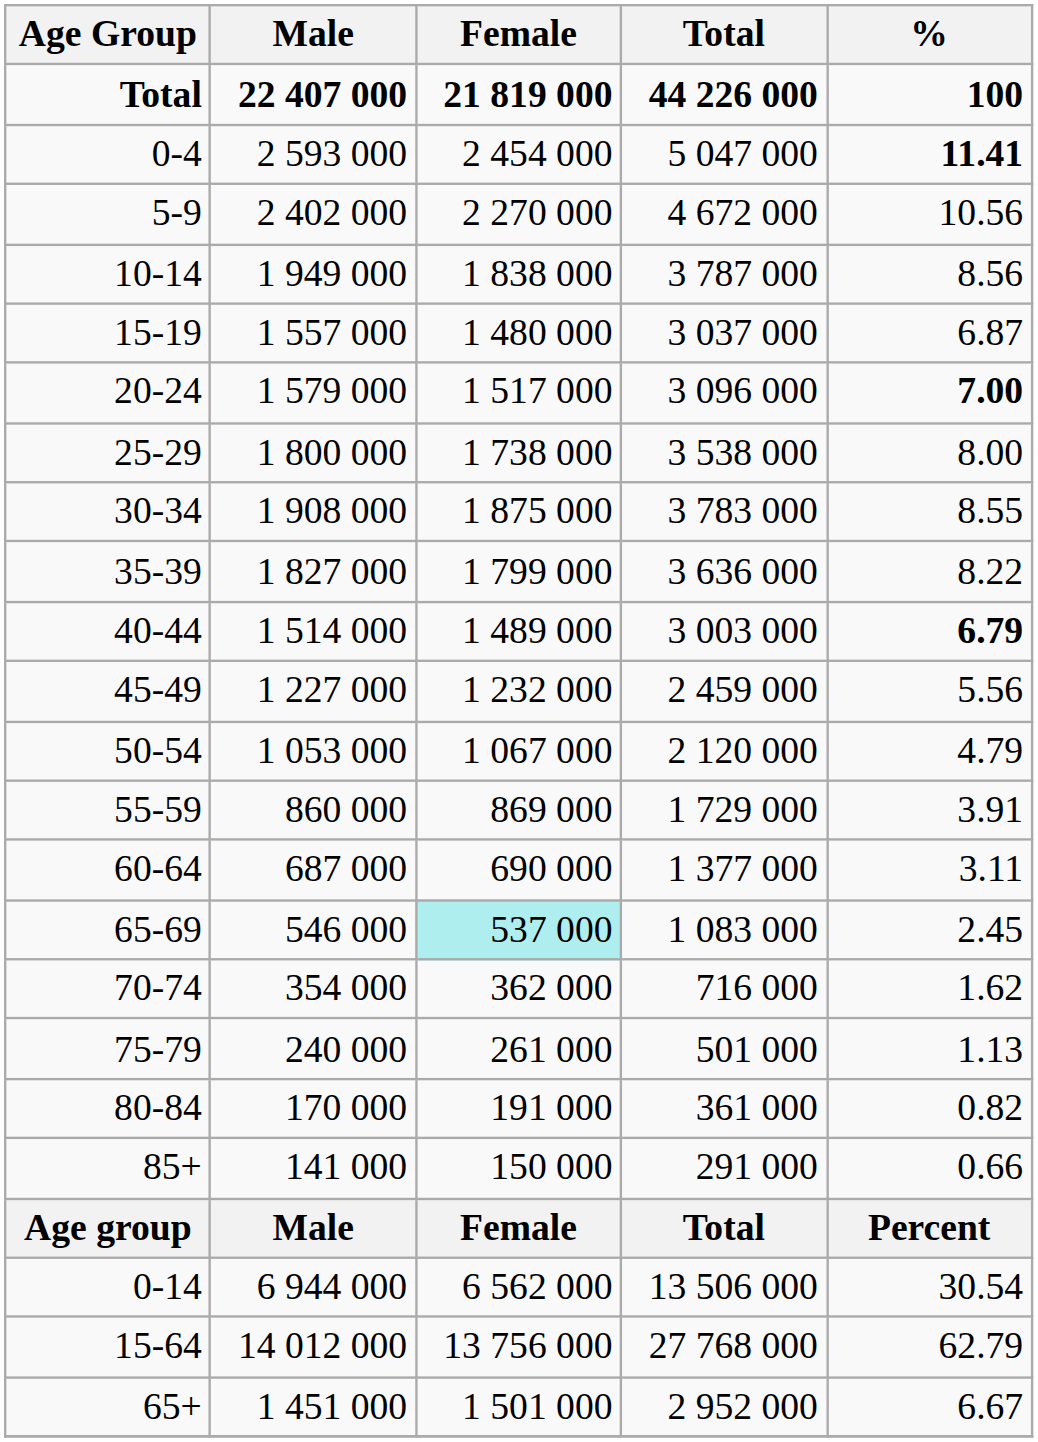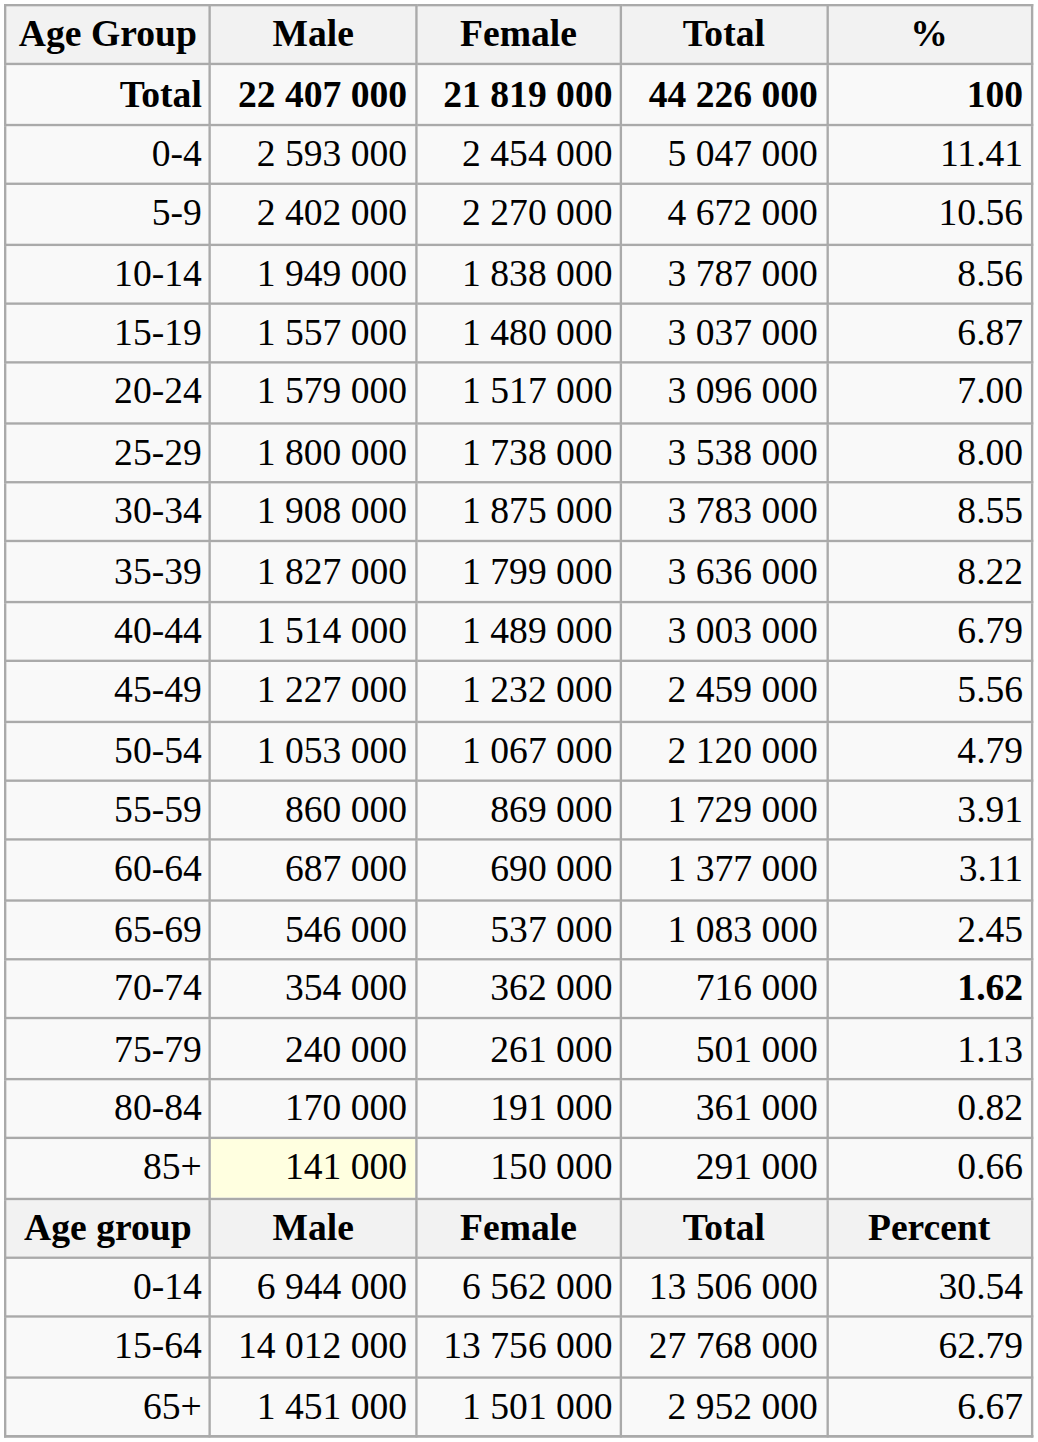0-4 | %: bold -> normal
20-24 | %: bold -> normal
40-44 | %: bold -> normal
65-69 | Female: paleturquoise background -> no background
70-74 | %: normal -> bold
85+ | Male: no background -> lightyellow background
